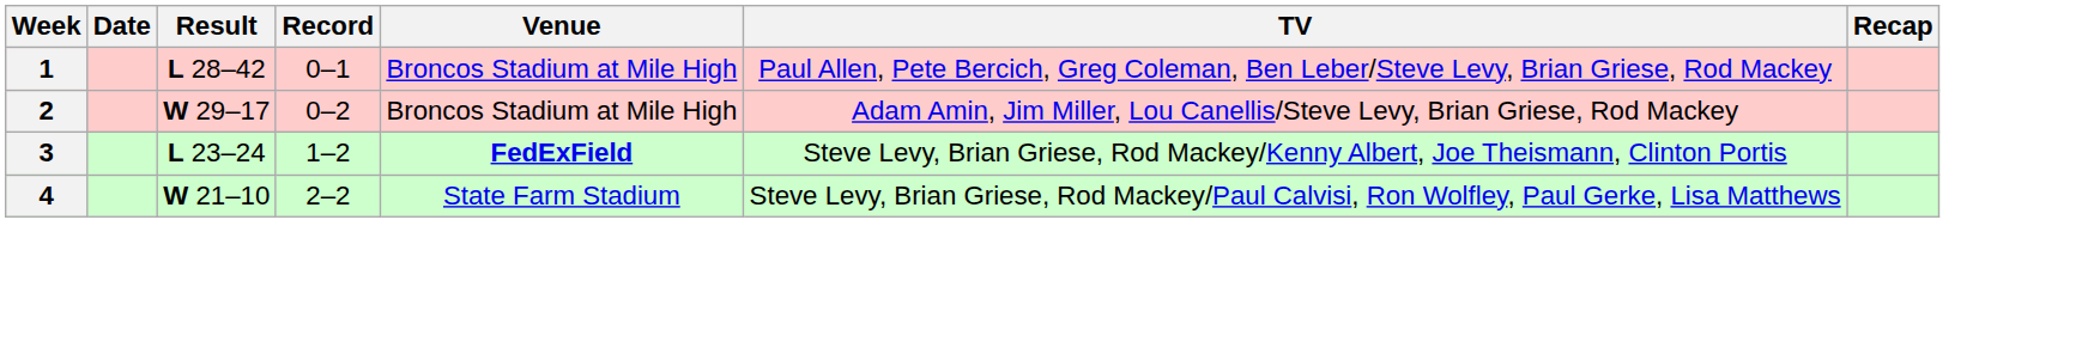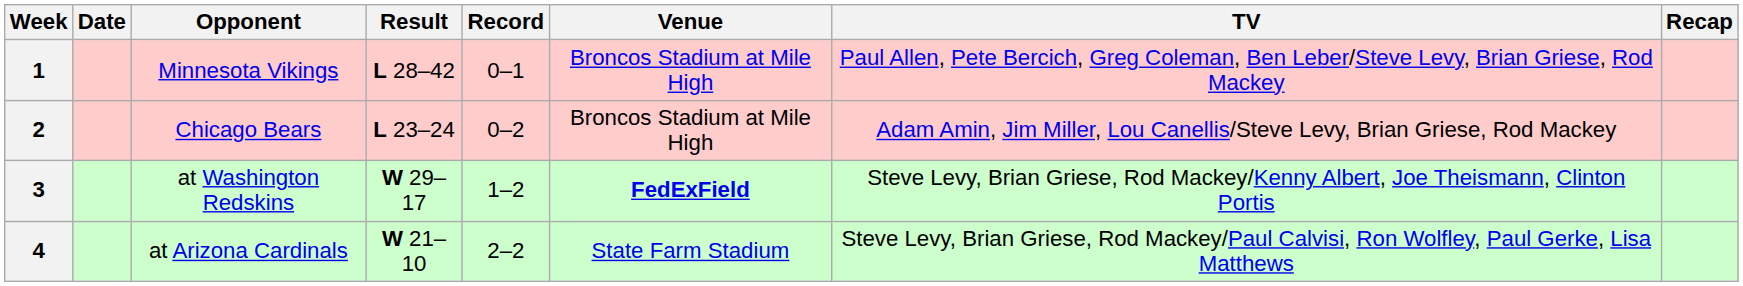+ column: Opponent | Minnesota Vikings | Chicago Bears | at Washington Redskins | at Arizona Cardinals
2 | Result: W 29–17 -> L 23–24
3 | Result: L 23–24 -> W 29–17
